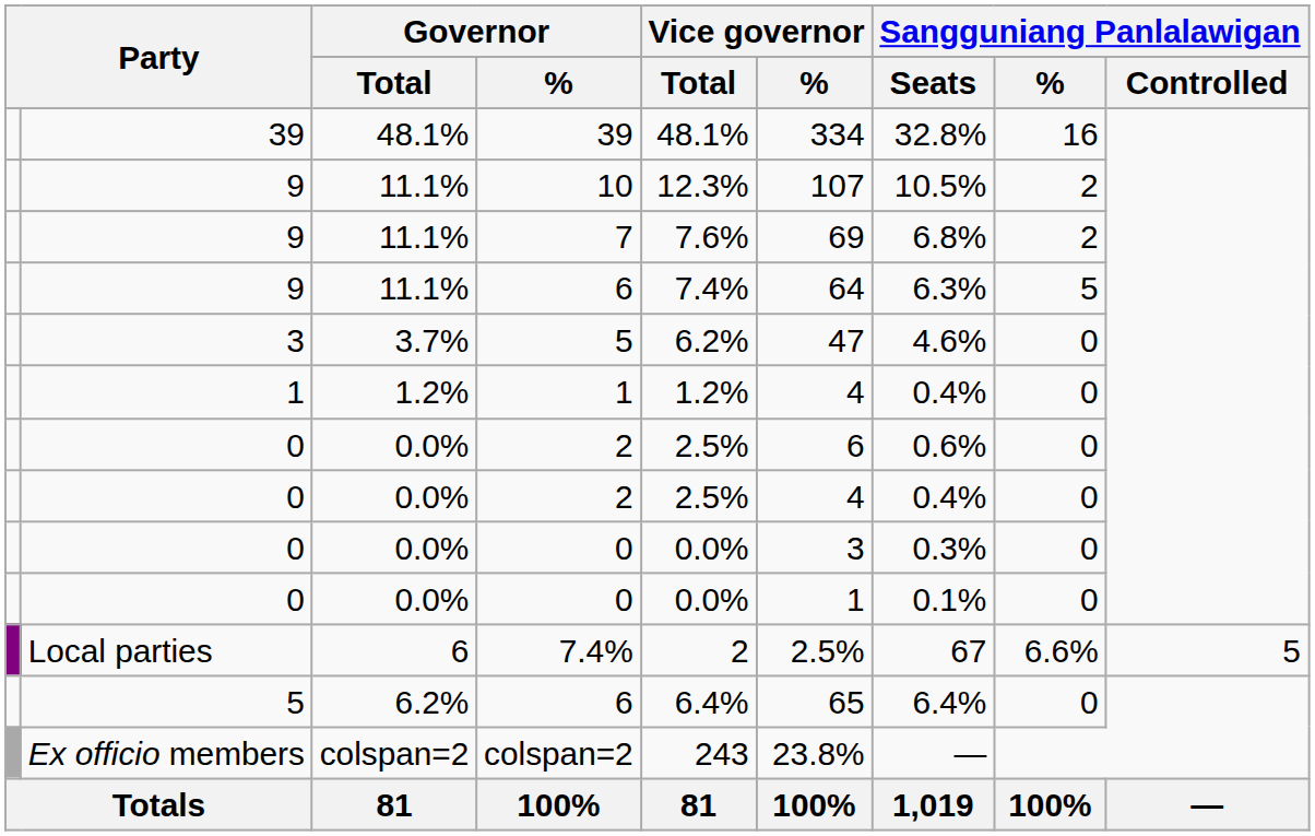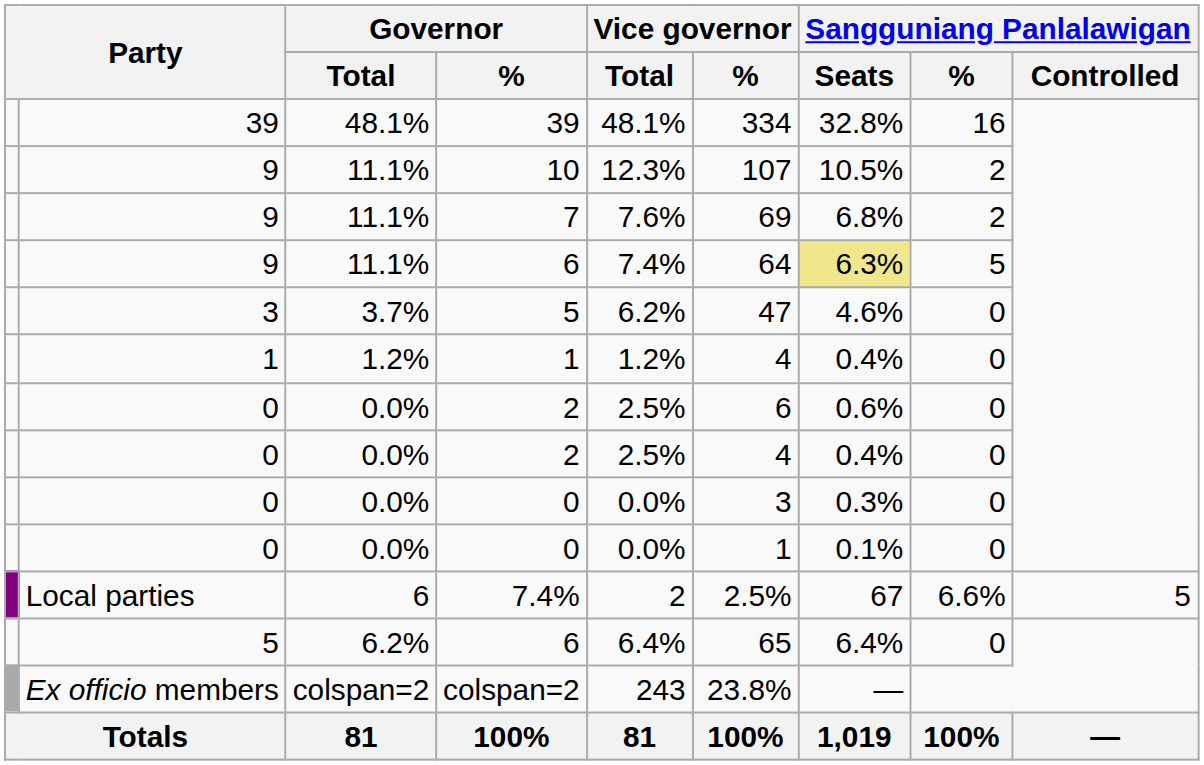9 / 6 | Sangguniang Panlalawigan / Seats: no background -> khaki background
